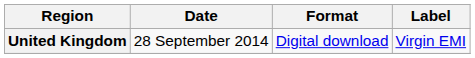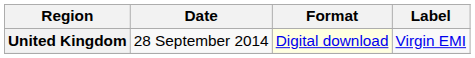United Kingdom | Format: no background -> lightyellow background
